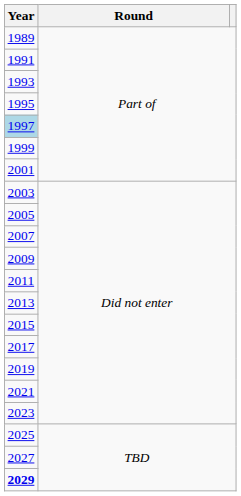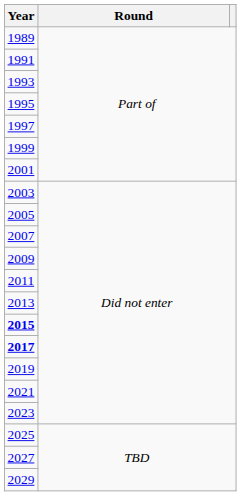1997 | Year: lightblue background -> no background
2015 | Year: normal -> bold
2017 | Year: normal -> bold
2029 | Year: bold -> normal
